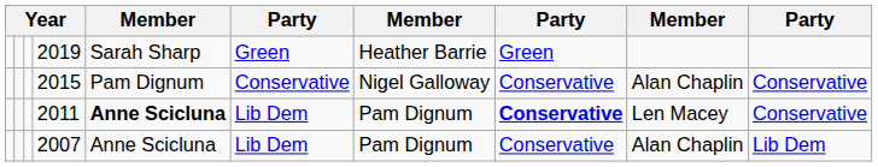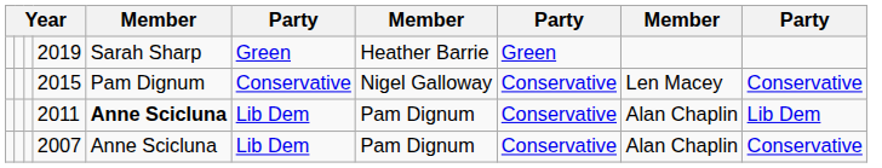2015 | column 9: Alan Chaplin -> Len Macey
2011 | column 8: bold -> normal
2011 | column 9: Len Macey -> Alan Chaplin
2011 | column 10: Conservative -> Lib Dem
2007 | column 10: Lib Dem -> Conservative
